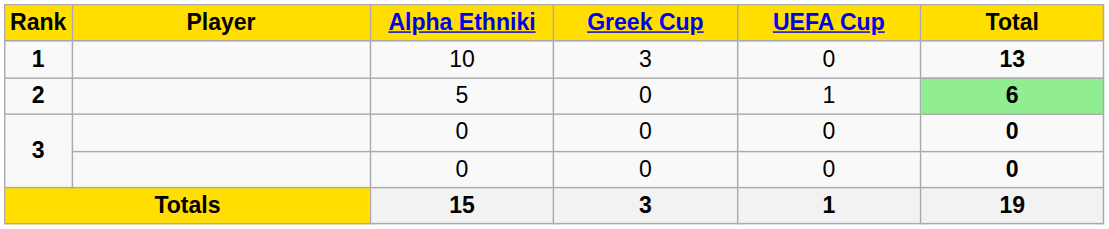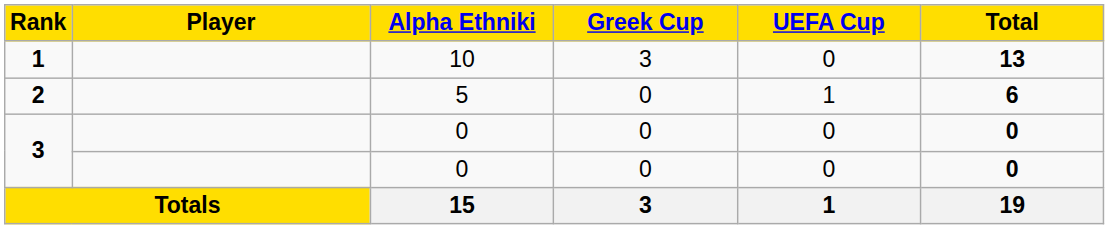2 | Total: lightgreen background -> no background
